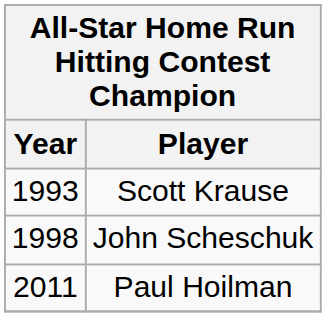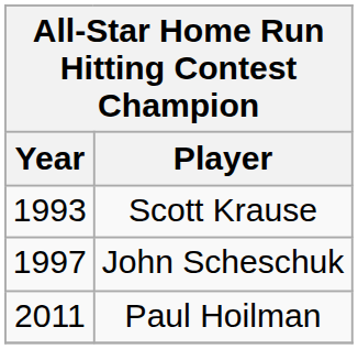John Scheschuk | Year: 1998 -> 1997
